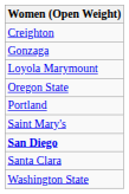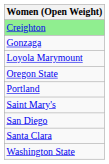row 2 | column 1: no background -> lightgreen background
row 8 | column 1: bold -> normal
